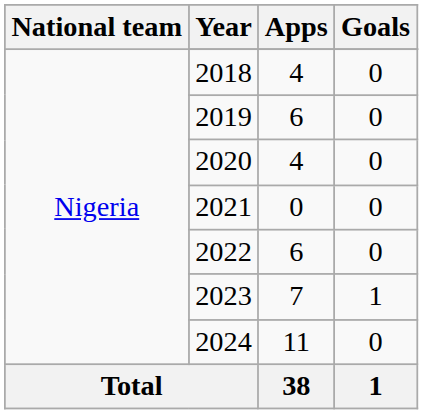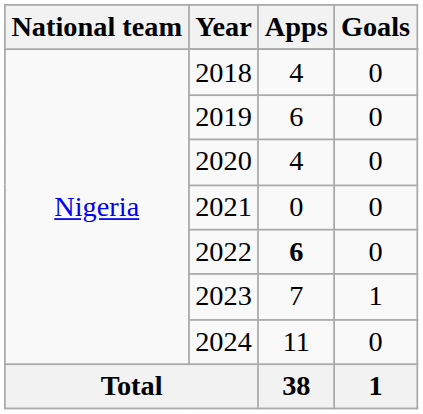2022 | Apps: normal -> bold
